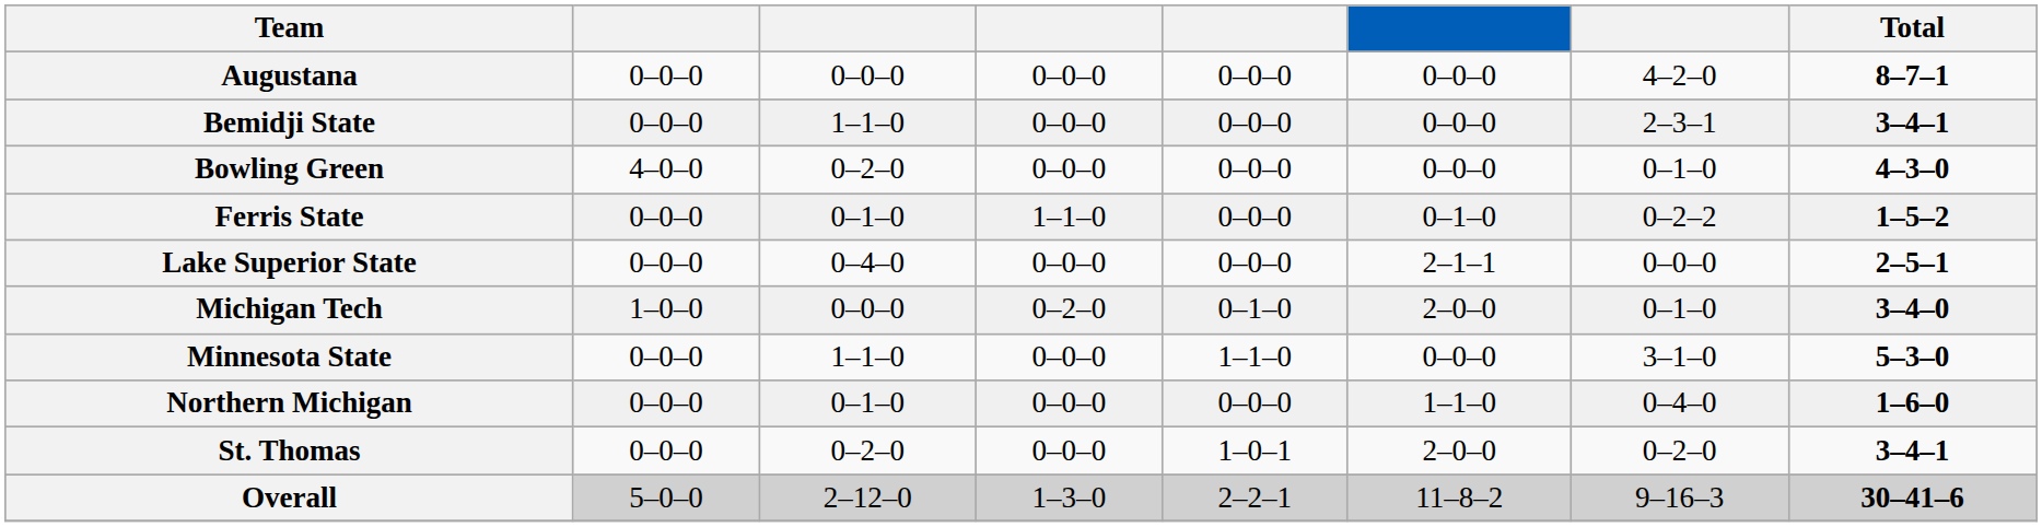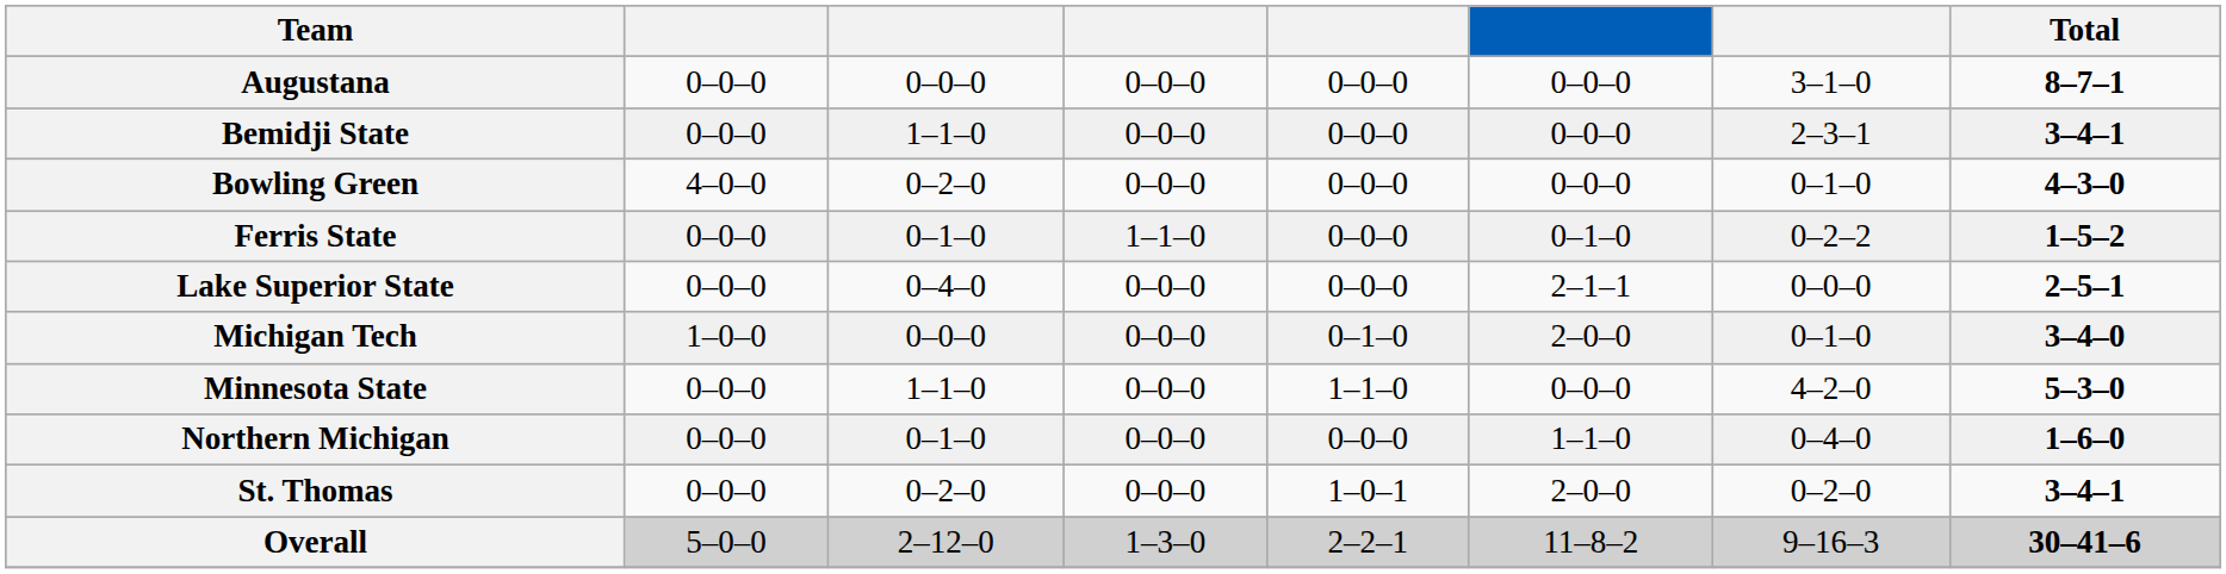Augustana | column 7: 4–2–0 -> 3–1–0
Michigan Tech | column 4: 0–2–0 -> 0–0–0
Minnesota State | column 7: 3–1–0 -> 4–2–0
